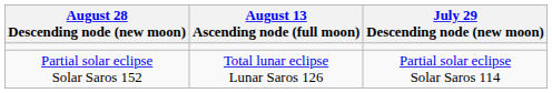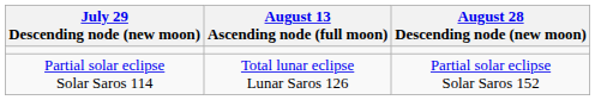columns swapped: July 29 Descending node (new moon) <-> August 28 Descending node (new moon)
